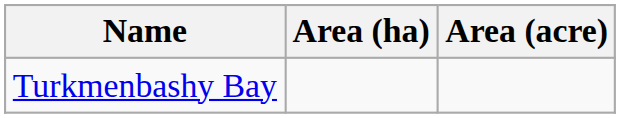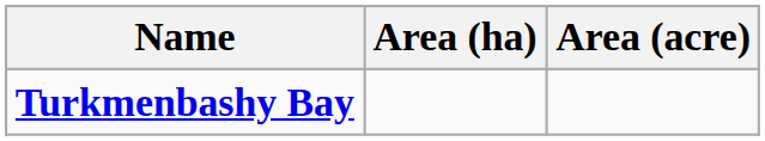Turkmenbashy Bay | Name: normal -> bold
